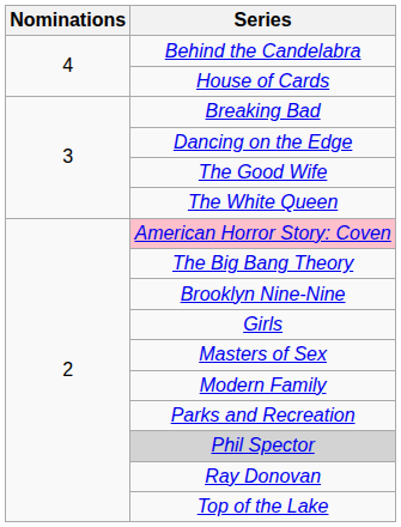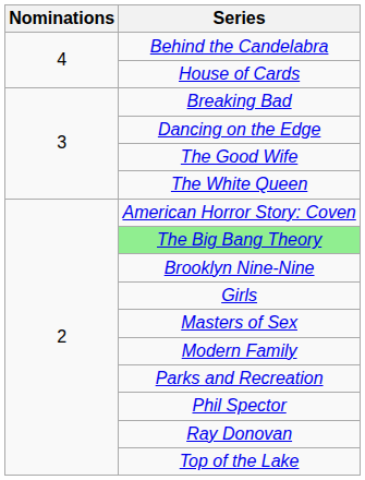American Horror Story: Coven | Series: pink background -> no background
The Big Bang Theory | Series: no background -> lightgreen background
Phil Spector | Series: lightgrey background -> no background
